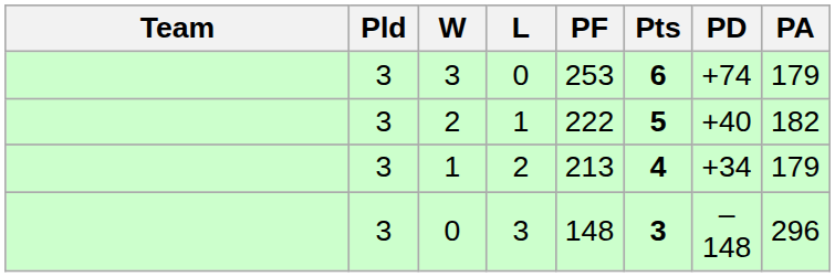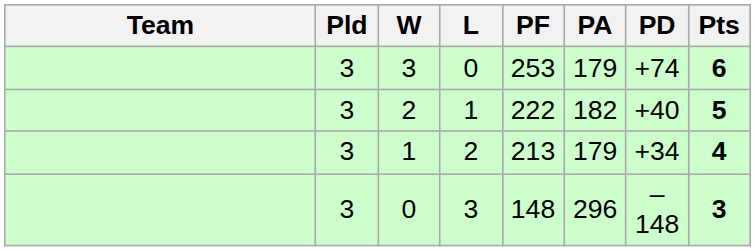columns swapped: PA <-> Pts
